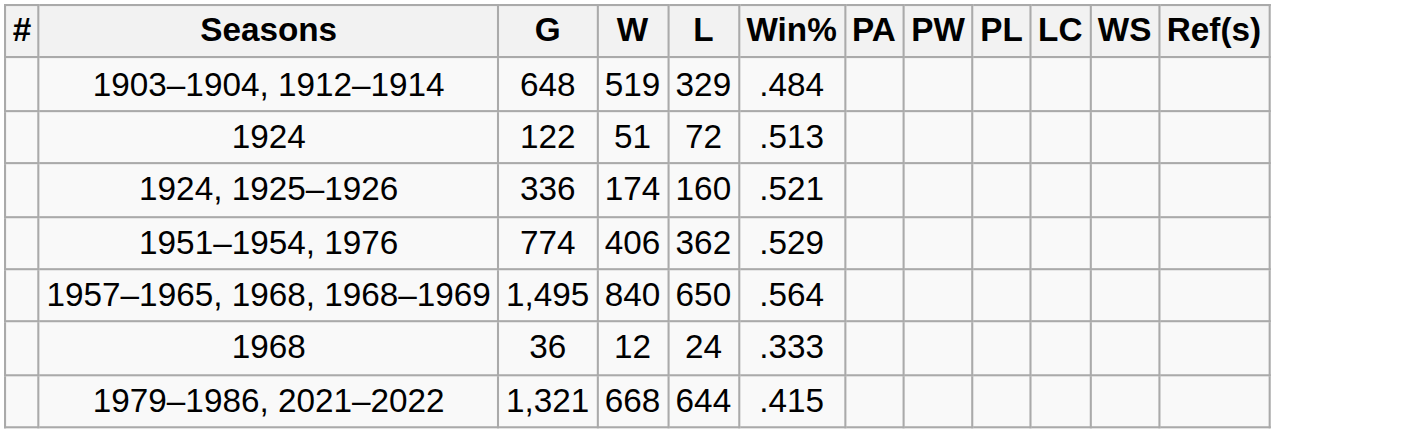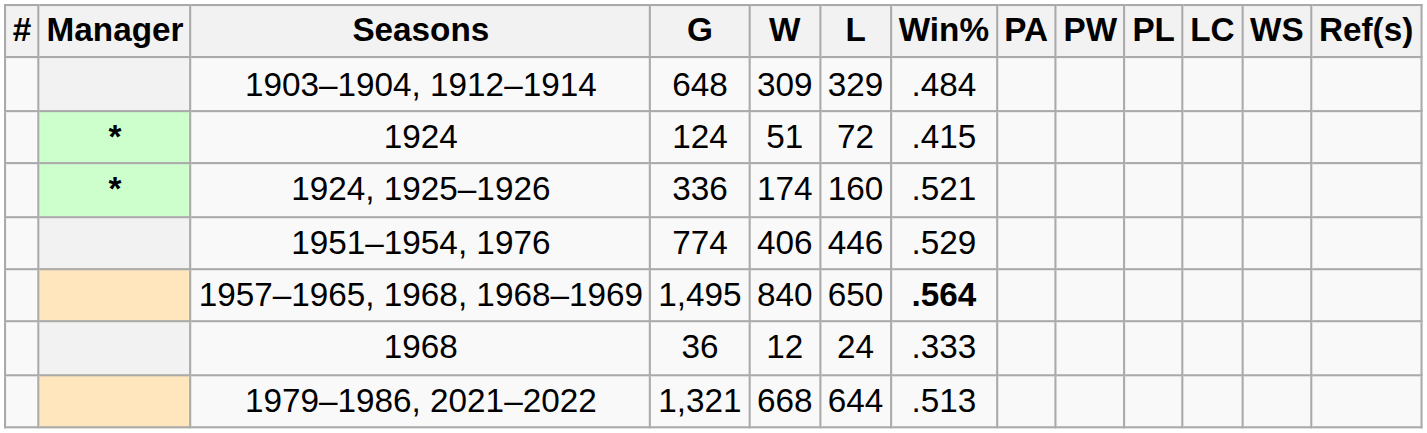+ column: Manager | * | *
1903–1904, 1912–1914 | W: 519 -> 309
1924 | G: 122 -> 124
1924 | Win%: .513 -> .415
1951–1954, 1976 | L: 362 -> 446
1957–1965, 1968, 1968–1969 | Win%: normal -> bold
1979–1986, 2021–2022 | Win%: .415 -> .513
